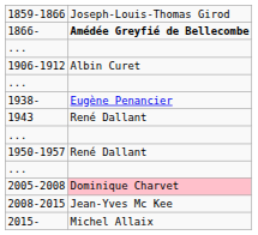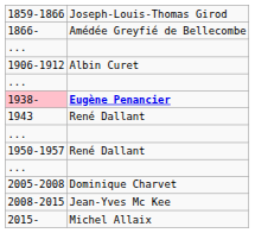row 2 | column 2: bold -> normal
row 6 | column 1: no background -> pink background
row 6 | column 2: normal -> bold
row 11 | column 2: pink background -> no background
